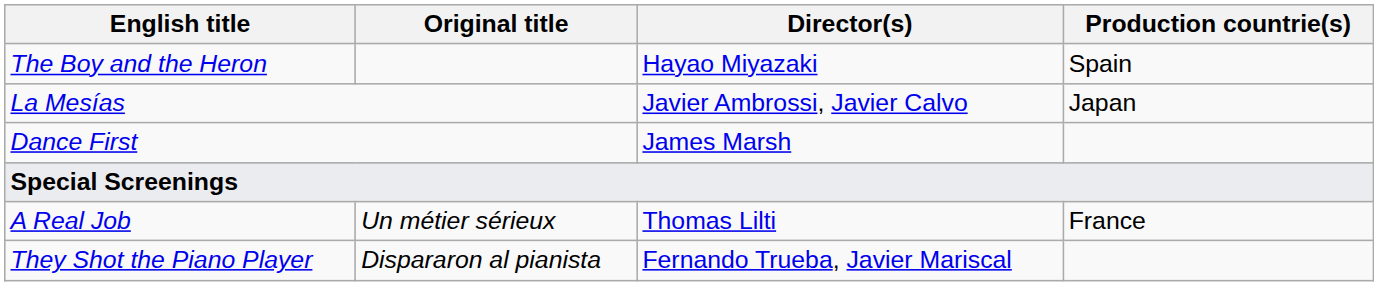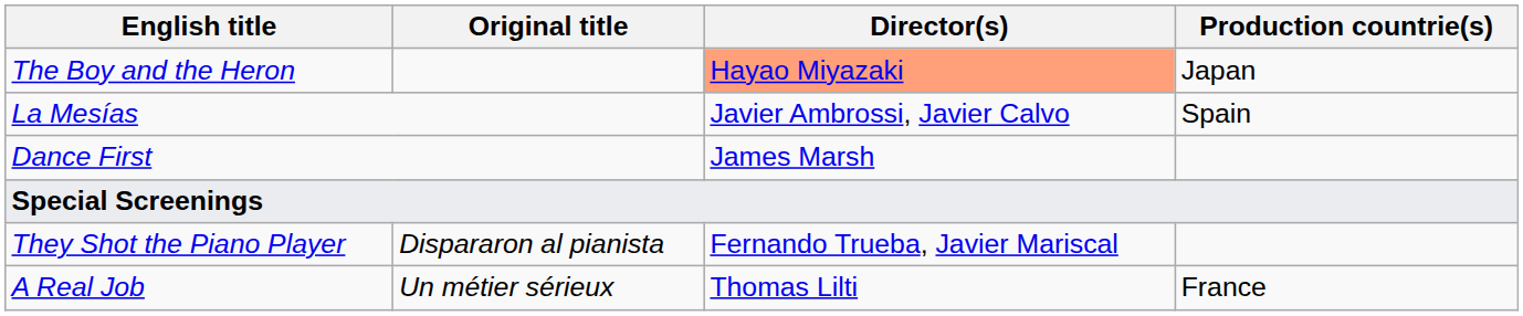The Boy and the Heron | Director(s): no background -> lightsalmon background
The Boy and the Heron | Production countrie(s): Spain -> Japan
La Mesías | Production countrie(s): Japan -> Spain
rows swapped: They Shot the Piano Player <-> A Real Job
